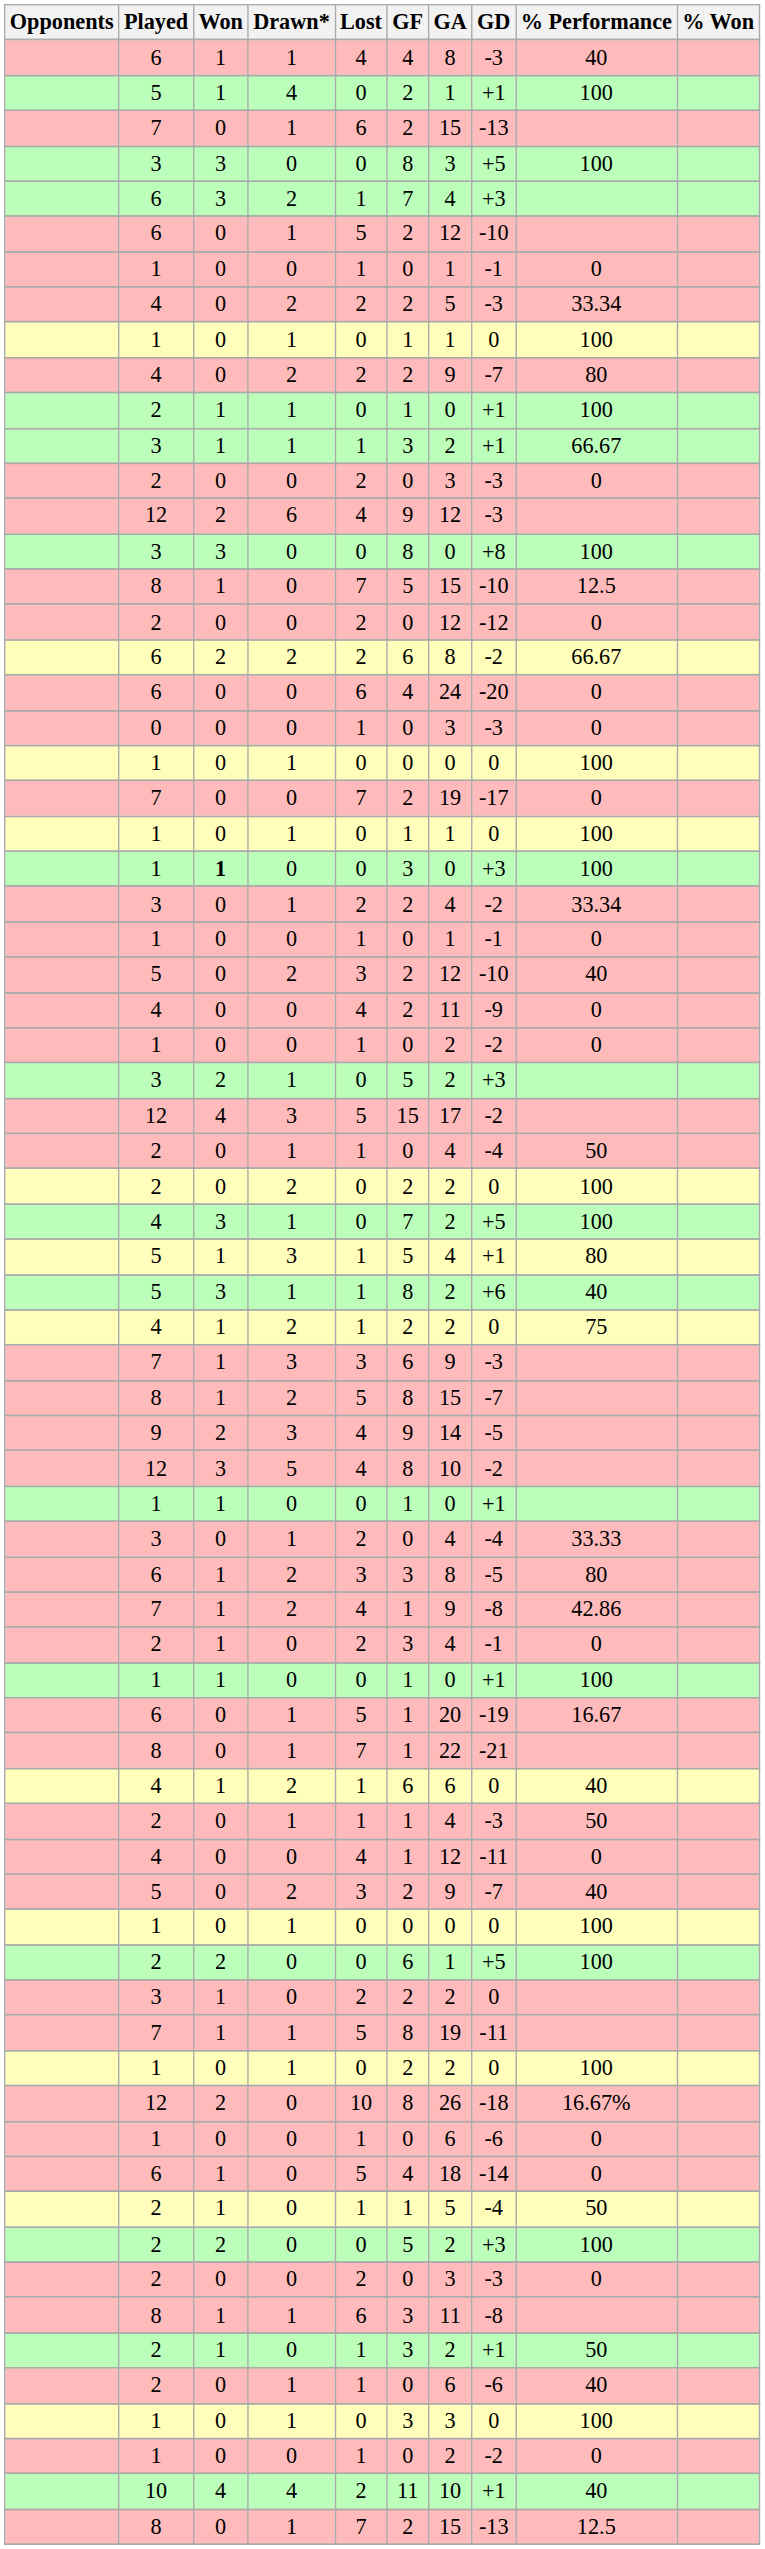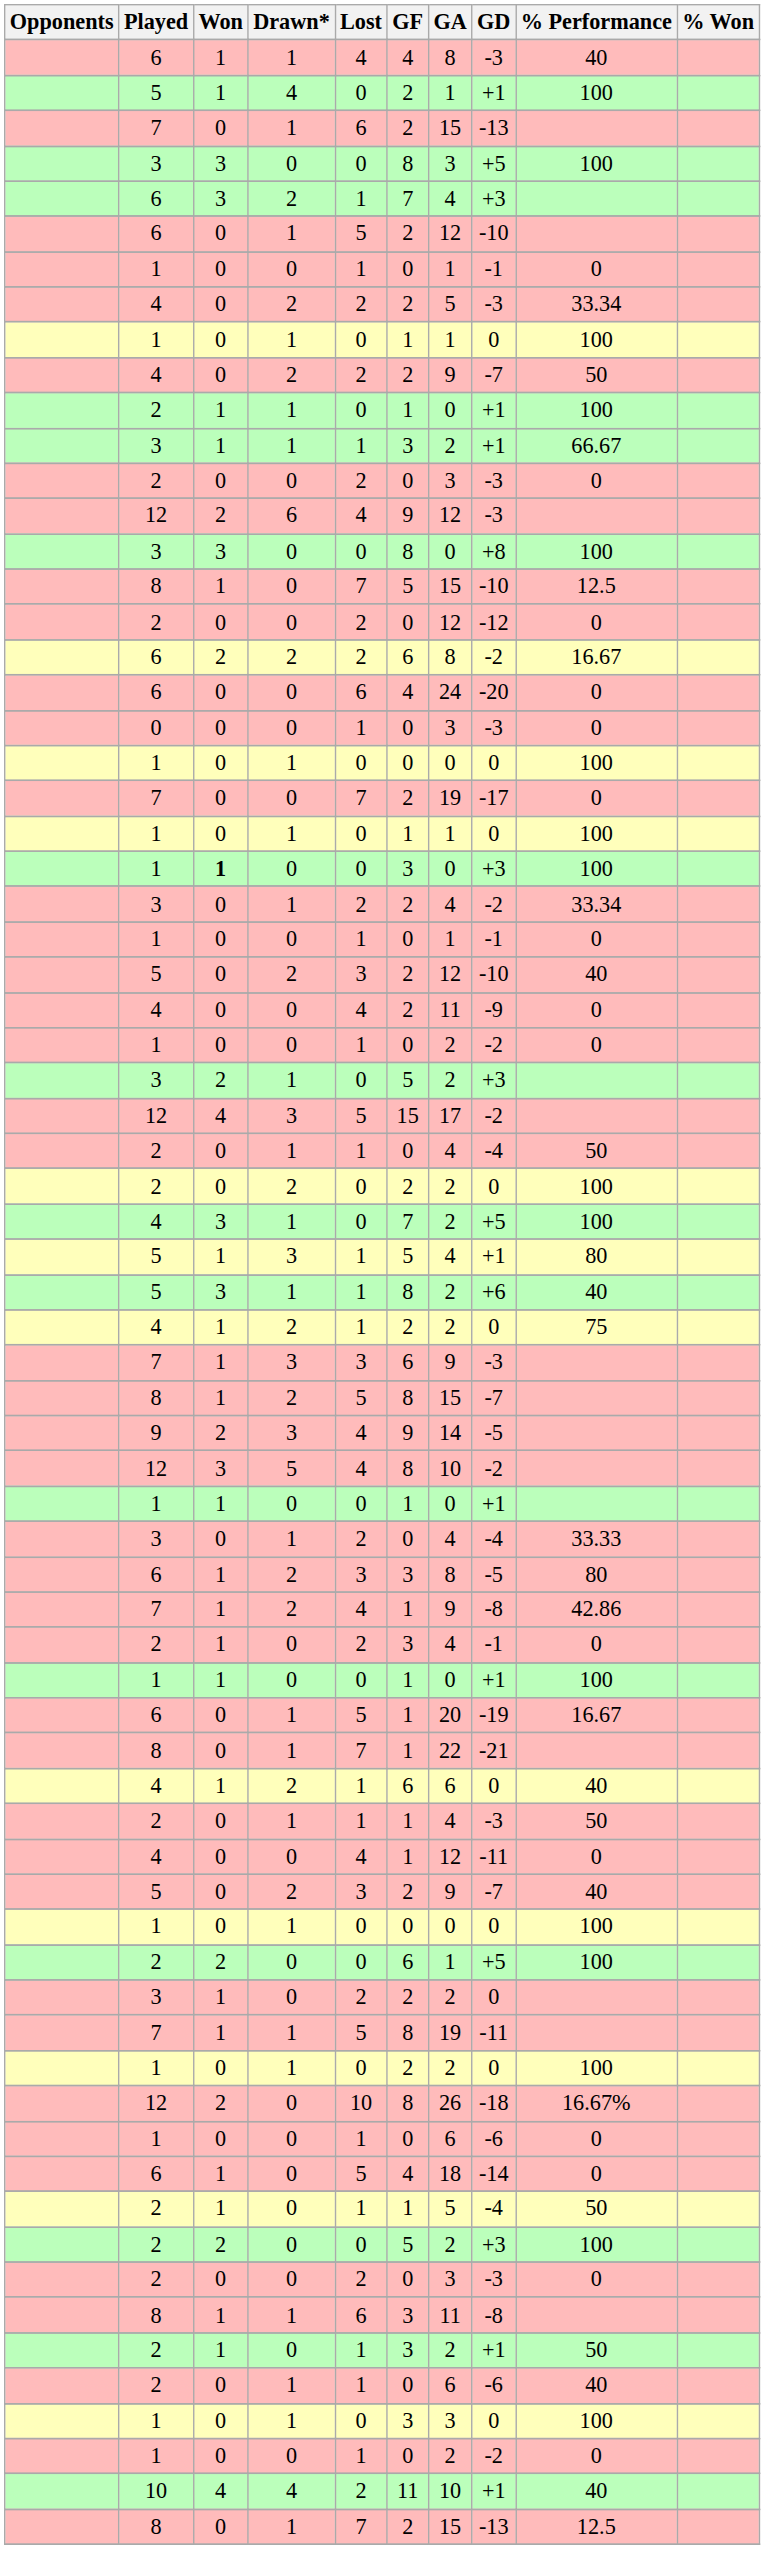row 11 | % Performance: 80 -> 50
row 19 | % Performance: 66.67 -> 16.67
